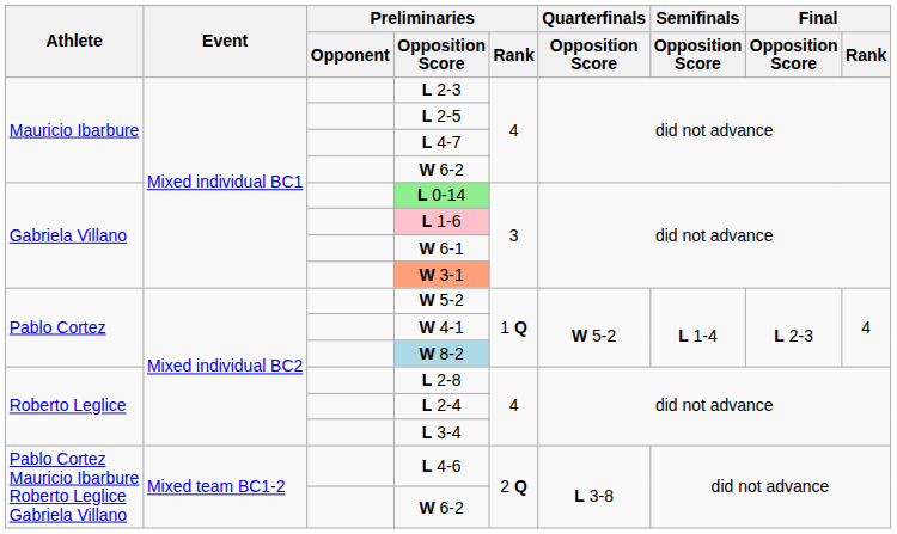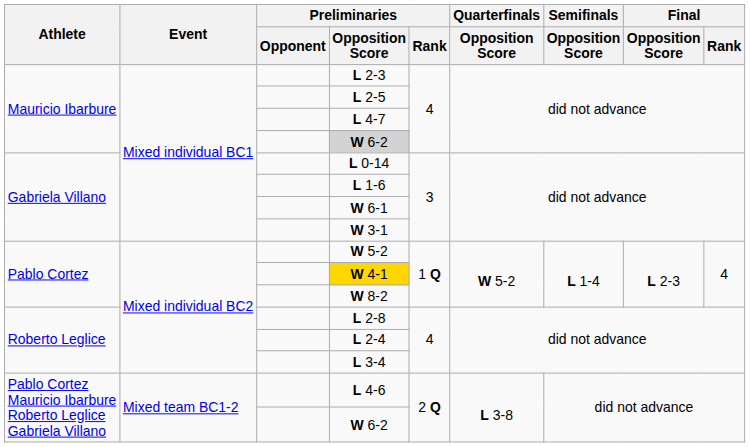Mauricio Ibarbure / W 6-2 | Preliminaries / Opposition Score: no background -> lightgrey background
L 0-14 | Preliminaries / Opposition Score: lightgreen background -> no background
L 1-6 | Preliminaries / Opposition Score: pink background -> no background
W 3-1 | Preliminaries / Opposition Score: lightsalmon background -> no background
W 4-1 | Preliminaries / Opposition Score: no background -> gold background
W 8-2 | Preliminaries / Opposition Score: lightblue background -> no background
